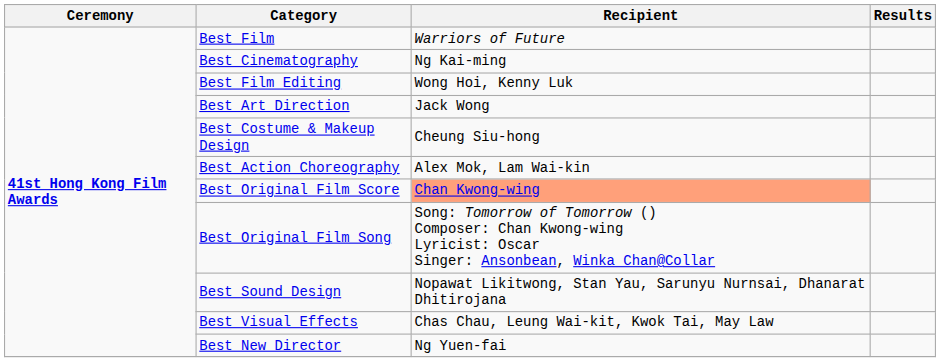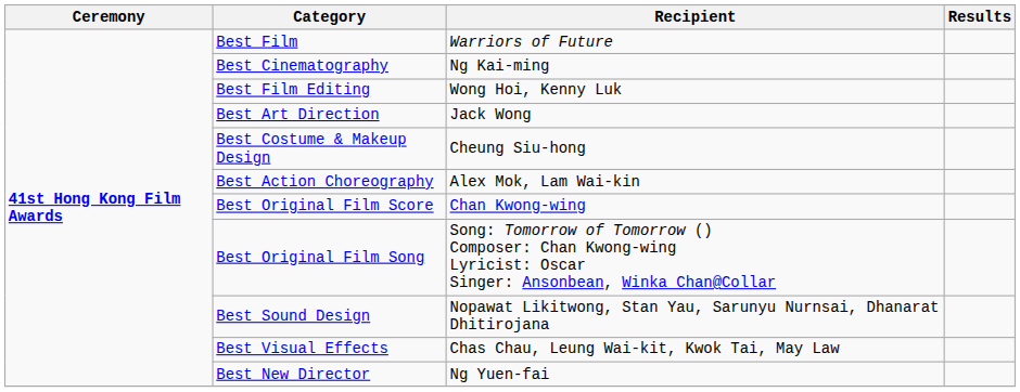Best Original Film Score | Recipient: lightsalmon background -> no background
